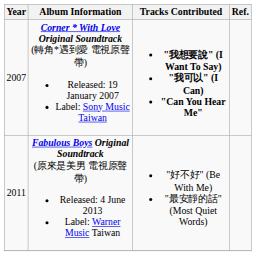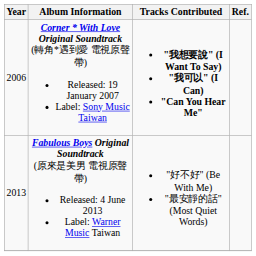row 2 | Year: 2007 -> 2006
row 3 | Year: 2011 -> 2013
